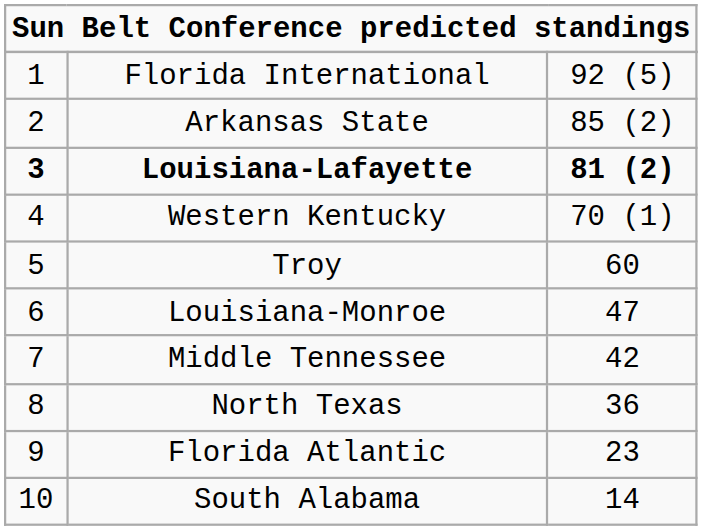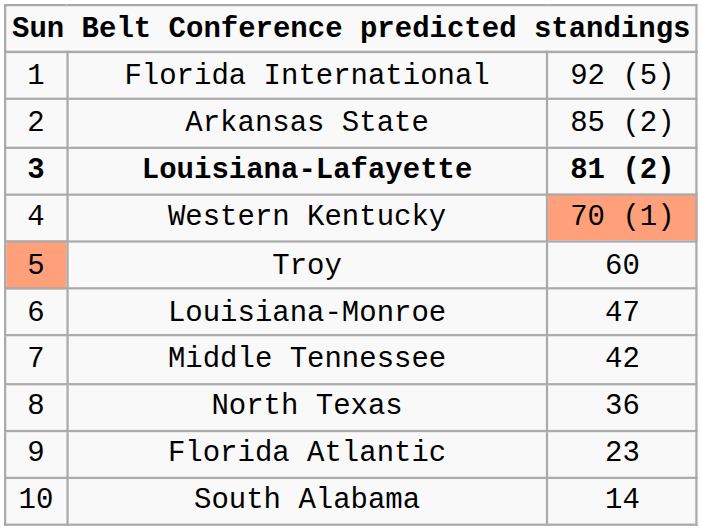Western Kentucky | column 3: no background -> lightsalmon background
Troy | column 1: no background -> lightsalmon background
